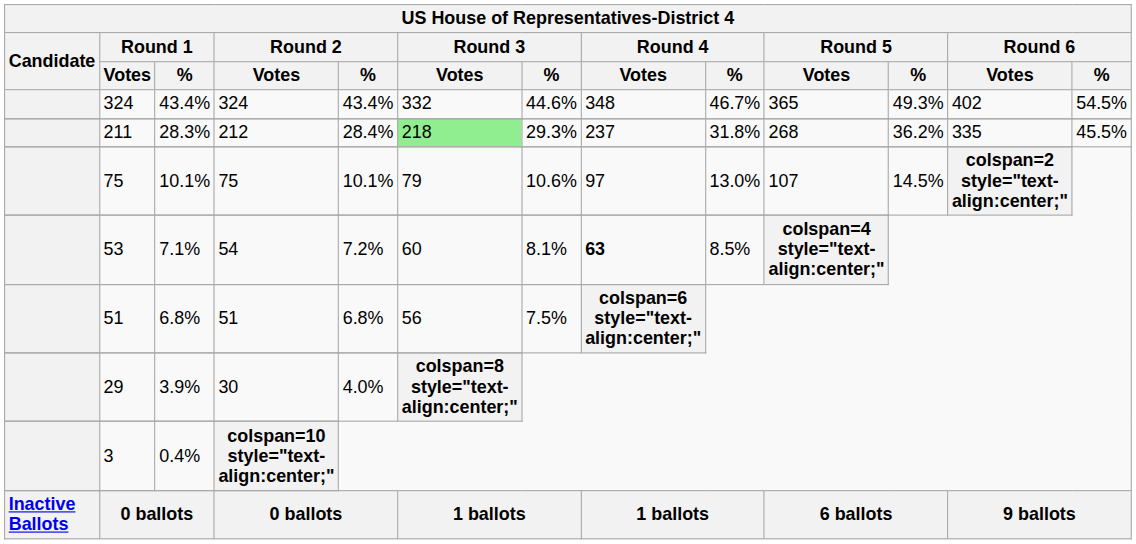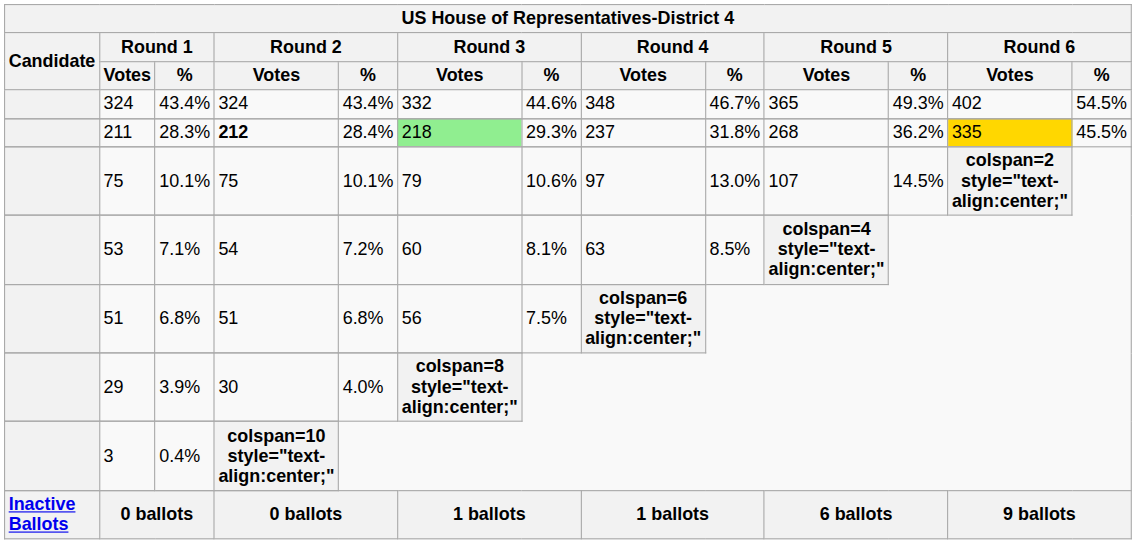211 | Round 2 / Votes: normal -> bold
211 | Round 6 / Votes: no background -> gold background
53 | Round 4 / Votes: bold -> normal
